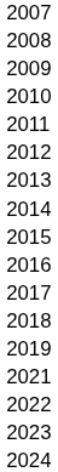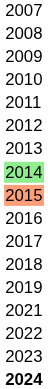2014 | column 1: no background -> lightgreen background
2015 | column 1: no background -> lightsalmon background
2024 | column 1: normal -> bold
